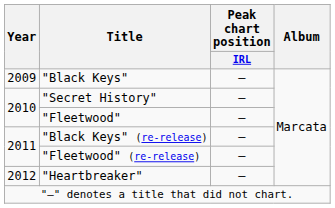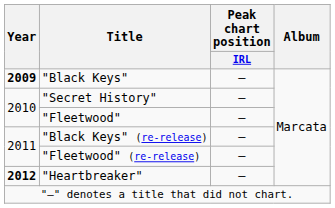"Black Keys" | Year: normal -> bold
"Heartbreaker" | Year: normal -> bold
